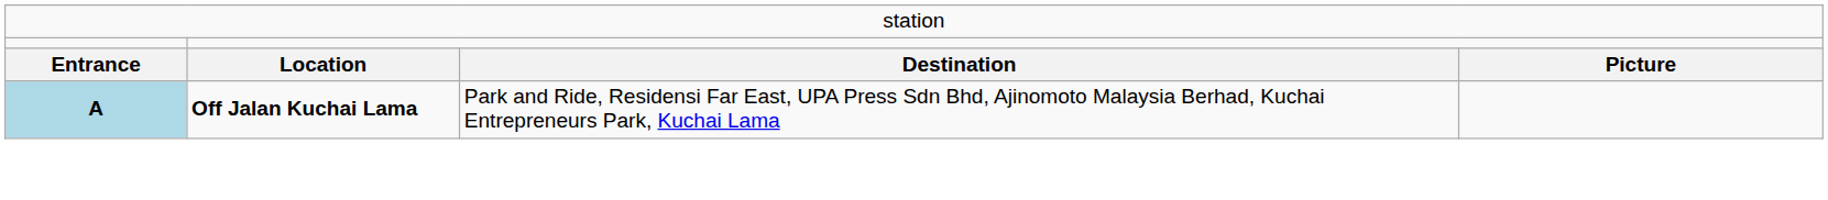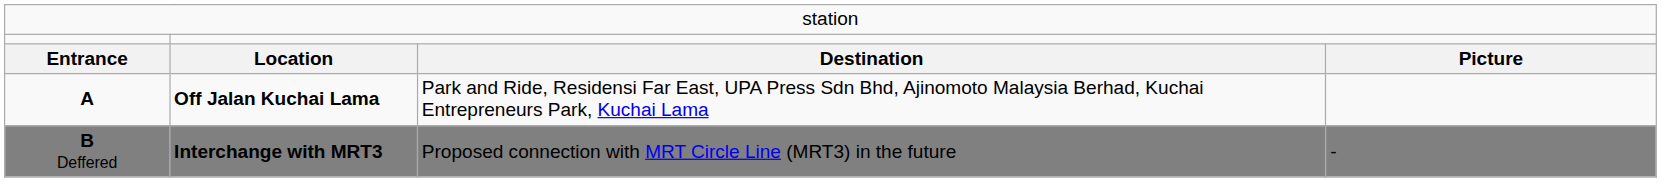Off Jalan Kuchai Lama | column 1: lightblue background -> no background
+ row: B Deffered | Interchange with MRT3 | Proposed connection with MRT Circle Line (MRT3) in the future | -
